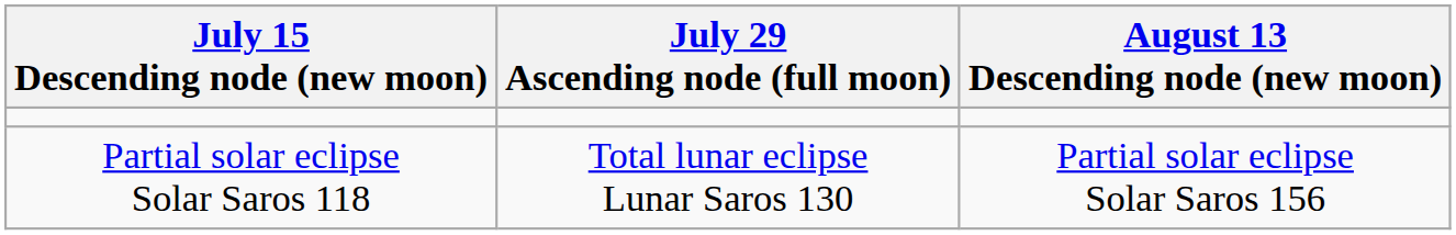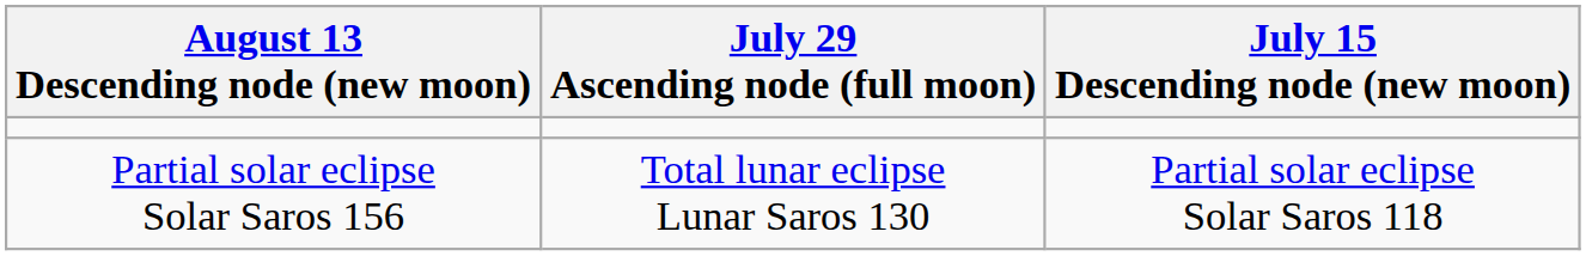columns swapped: July 15 Descending node (new moon) <-> August 13 Descending node (new moon)
